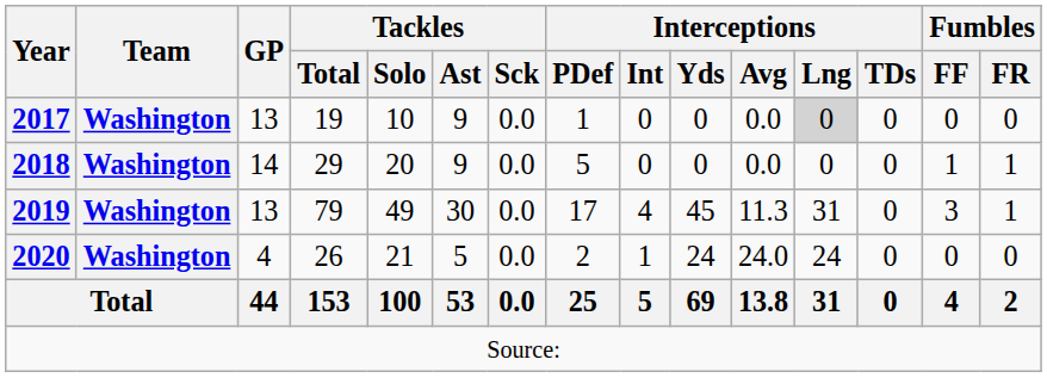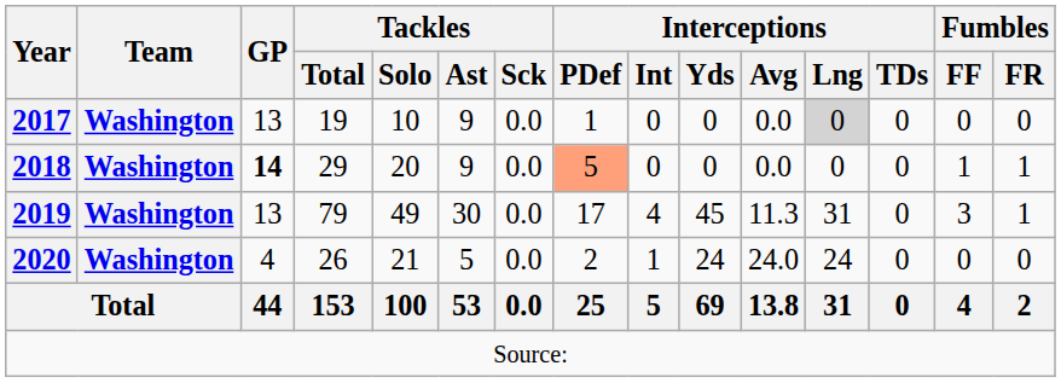2018 | GP: normal -> bold
2018 | Interceptions / PDef: no background -> lightsalmon background
